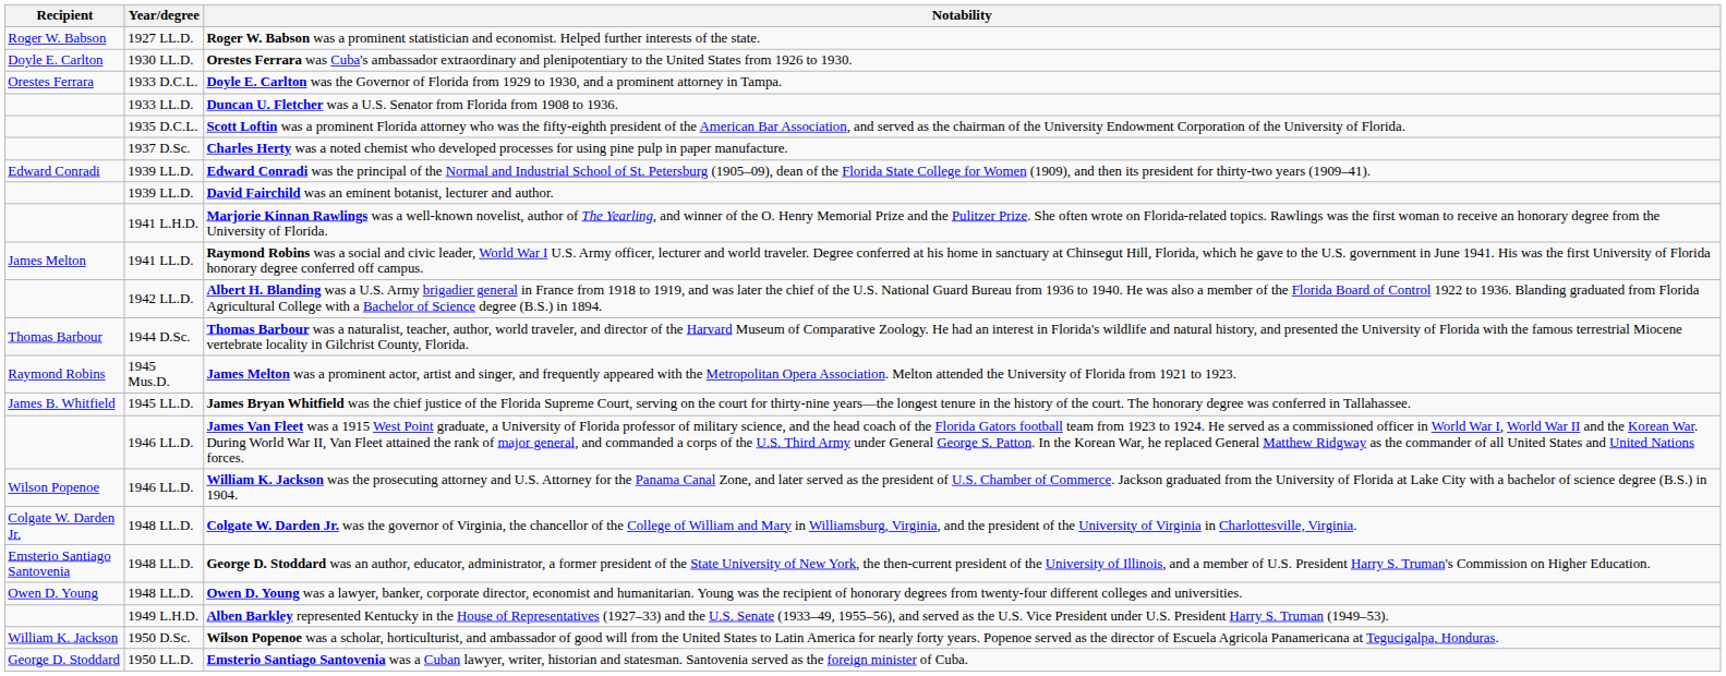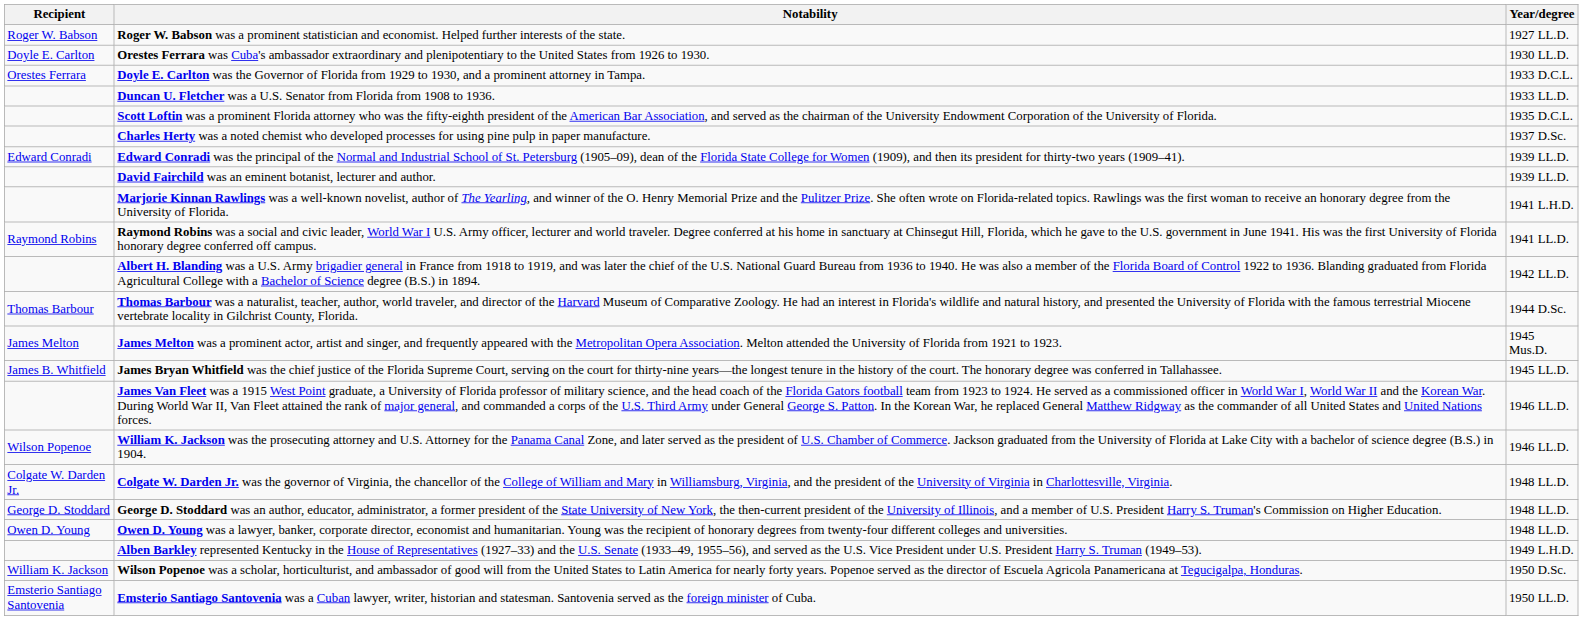columns swapped: Year/degree <-> Notability
row 11 | Recipient: James Melton -> Raymond Robins
row 14 | Recipient: Raymond Robins -> James Melton
row 19 | Recipient: Emsterio Santiago Santovenia -> George D. Stoddard
row 23 | Recipient: George D. Stoddard -> Emsterio Santiago Santovenia
